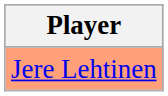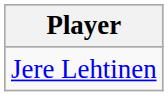row 2 | column 1: lightsalmon background -> no background
